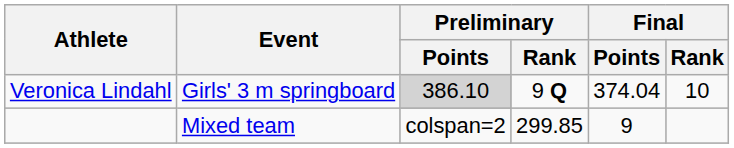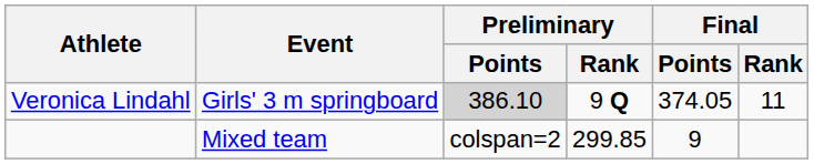Veronica Lindahl | Final / Points: 374.04 -> 374.05
Veronica Lindahl | Final / Rank: 10 -> 11
